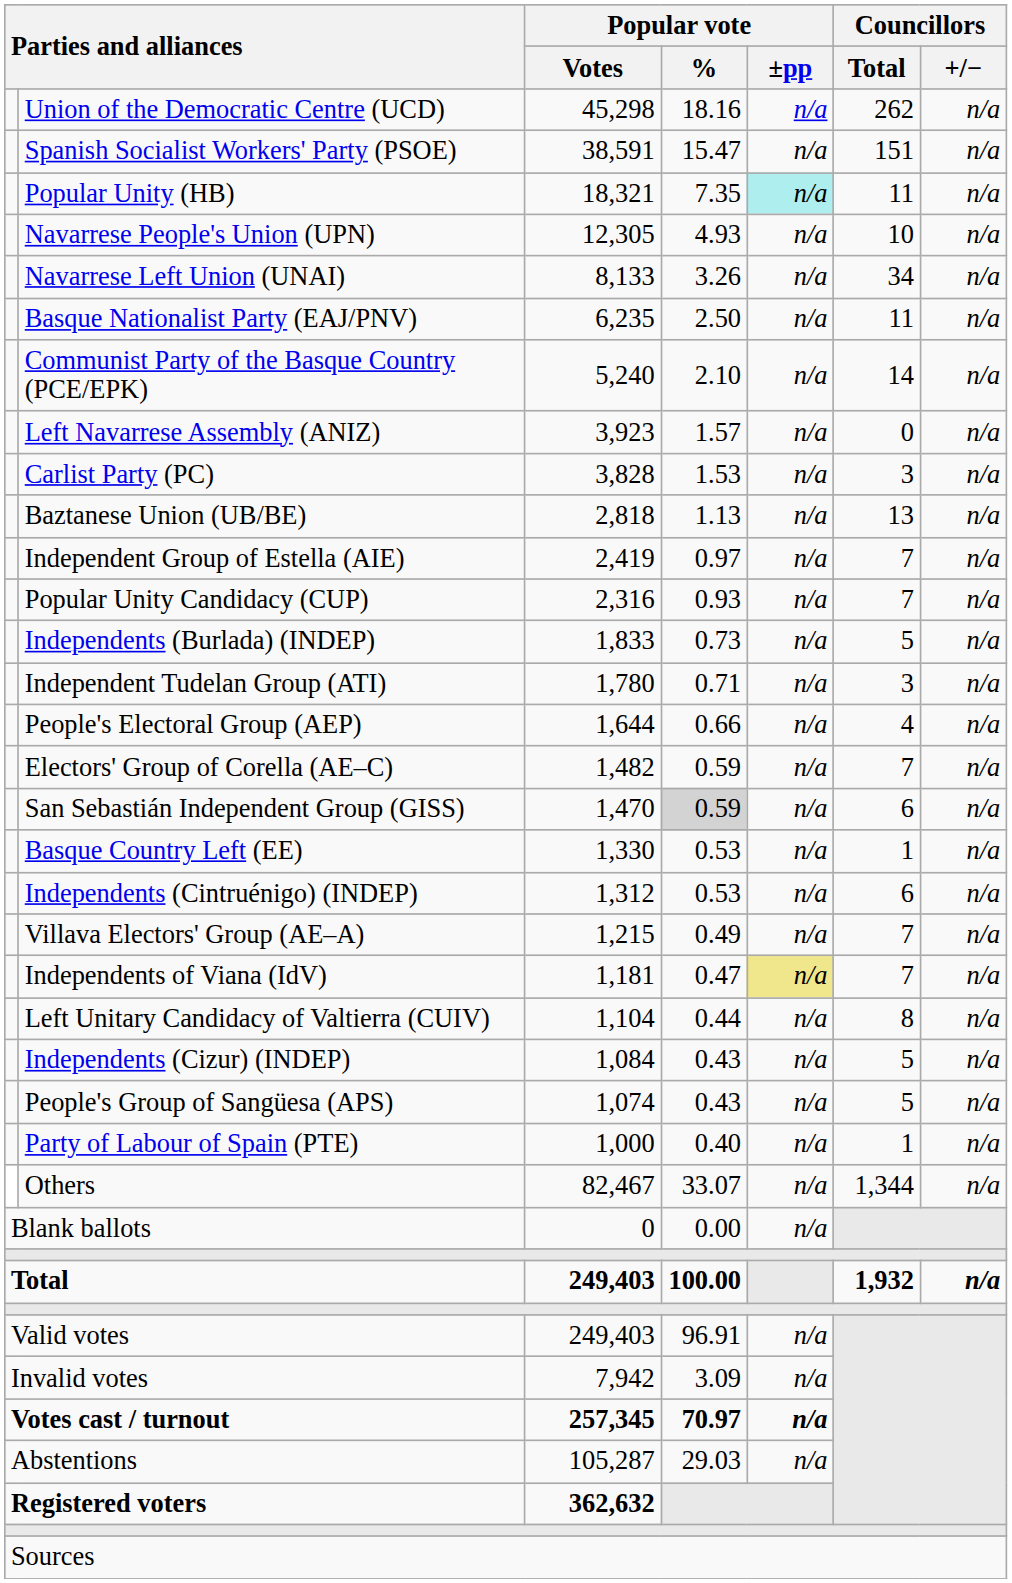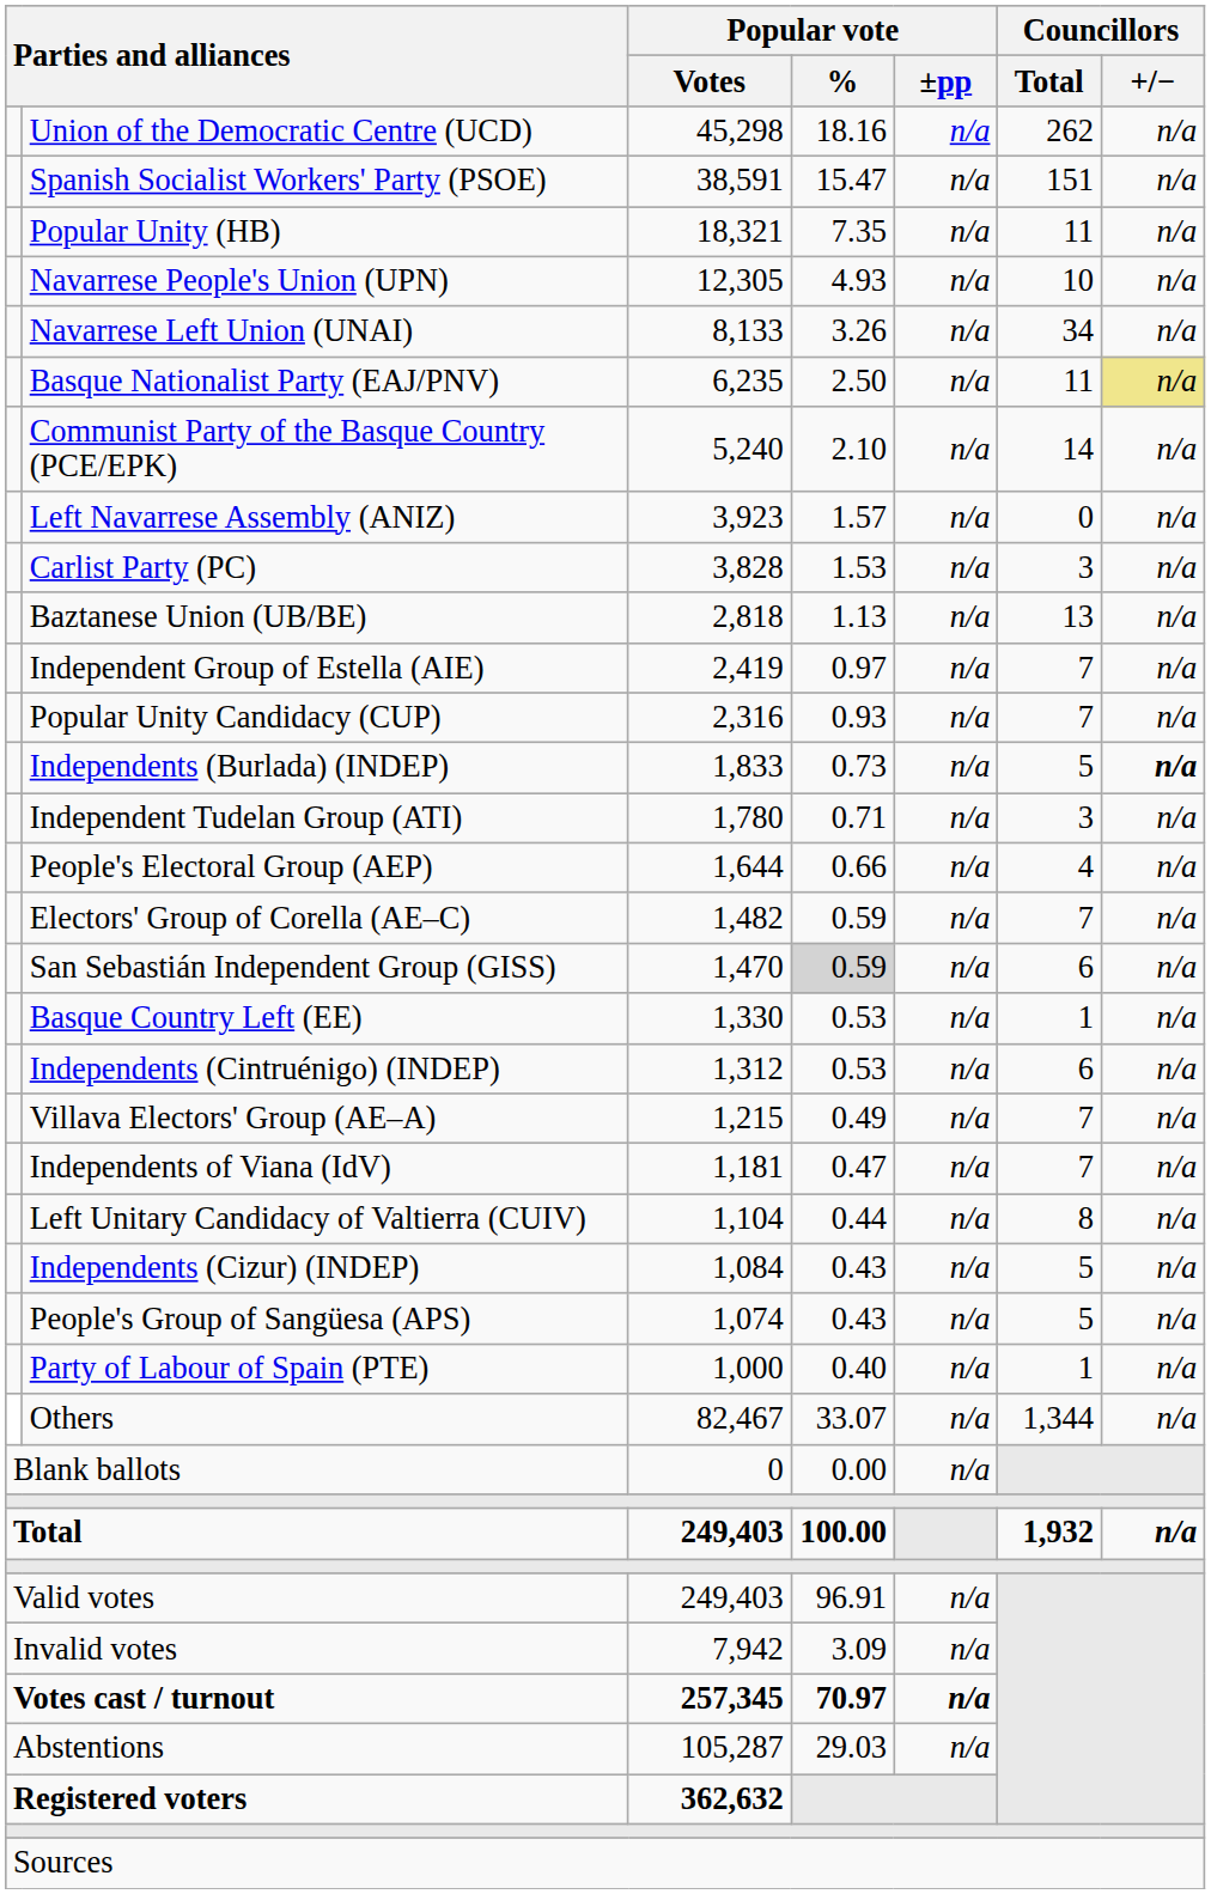Popular Unity (HB) | Popular vote / ±pp: paleturquoise background -> no background
Basque Nationalist Party (EAJ/PNV) | Councillors / +/−: no background -> khaki background
Independents (Burlada) (INDEP) | Councillors / +/−: normal -> bold
Independents of Viana (IdV) | Popular vote / ±pp: khaki background -> no background
